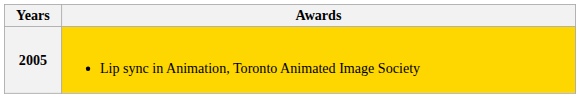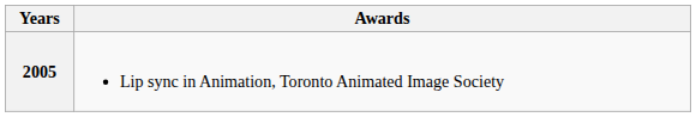2005 | Awards: gold background -> no background
